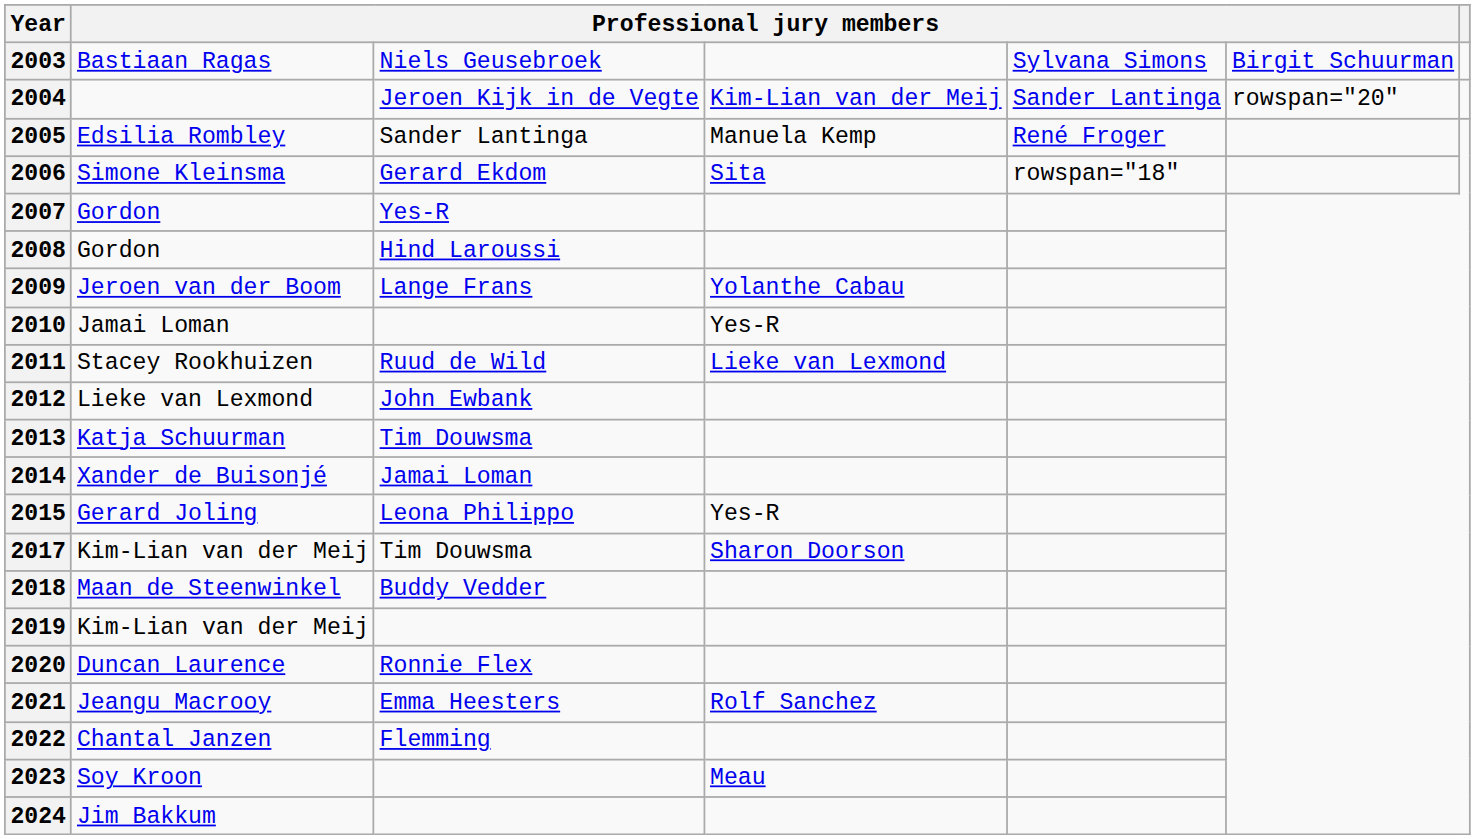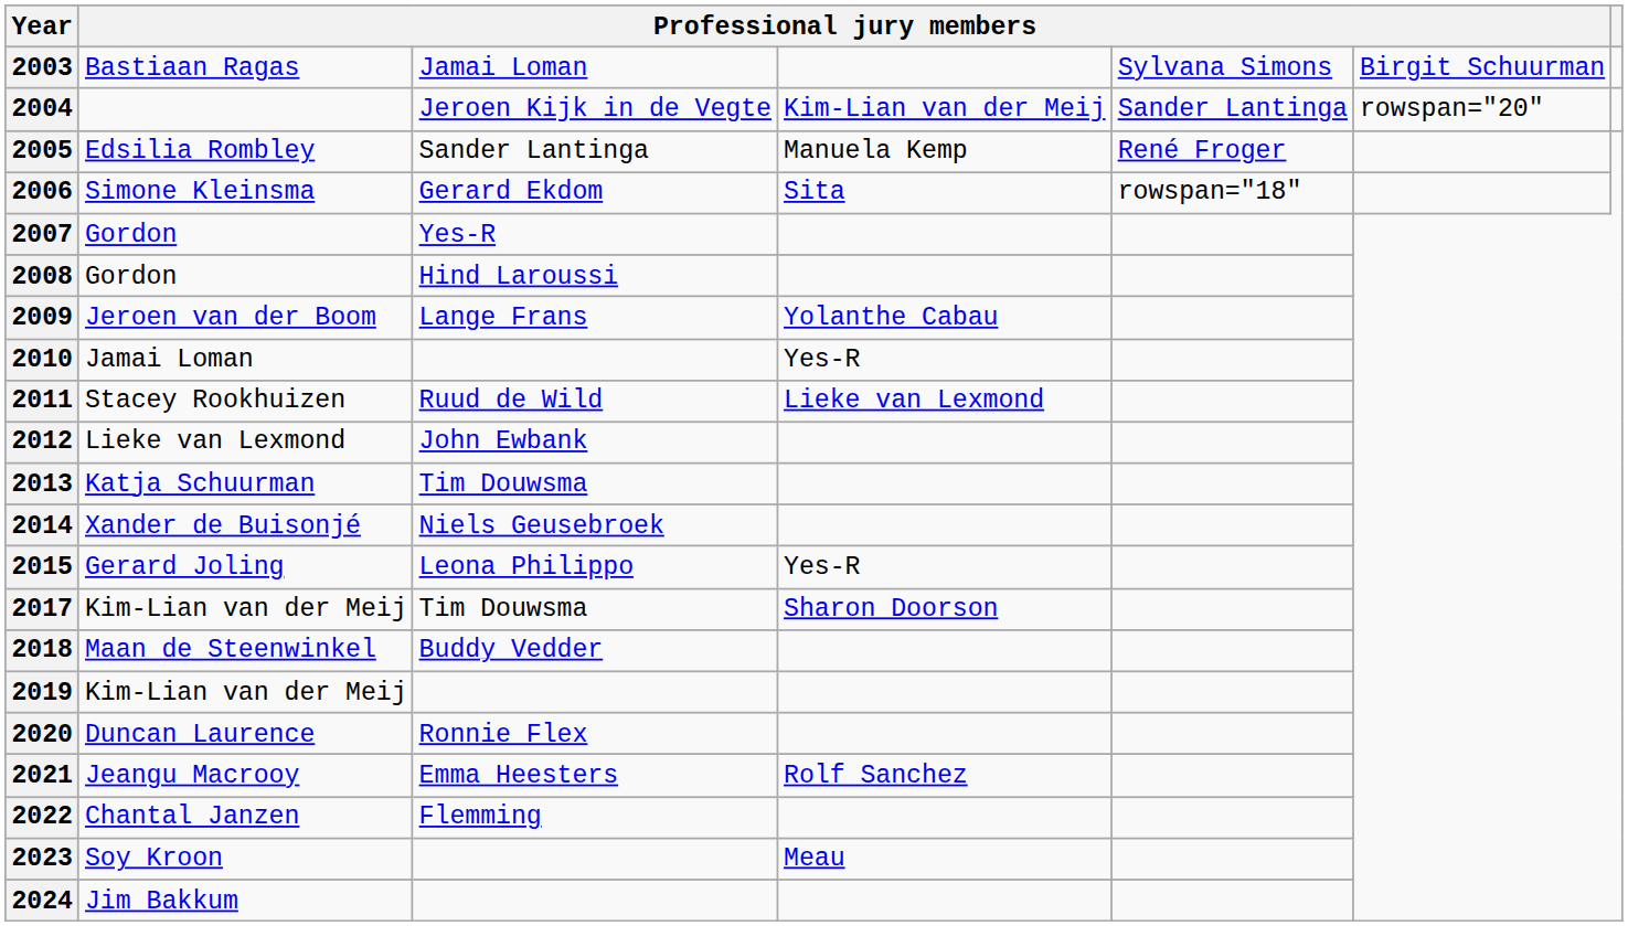2003 | column 3: Niels Geusebroek -> Jamai Loman
2014 | column 3: Jamai Loman -> Niels Geusebroek
